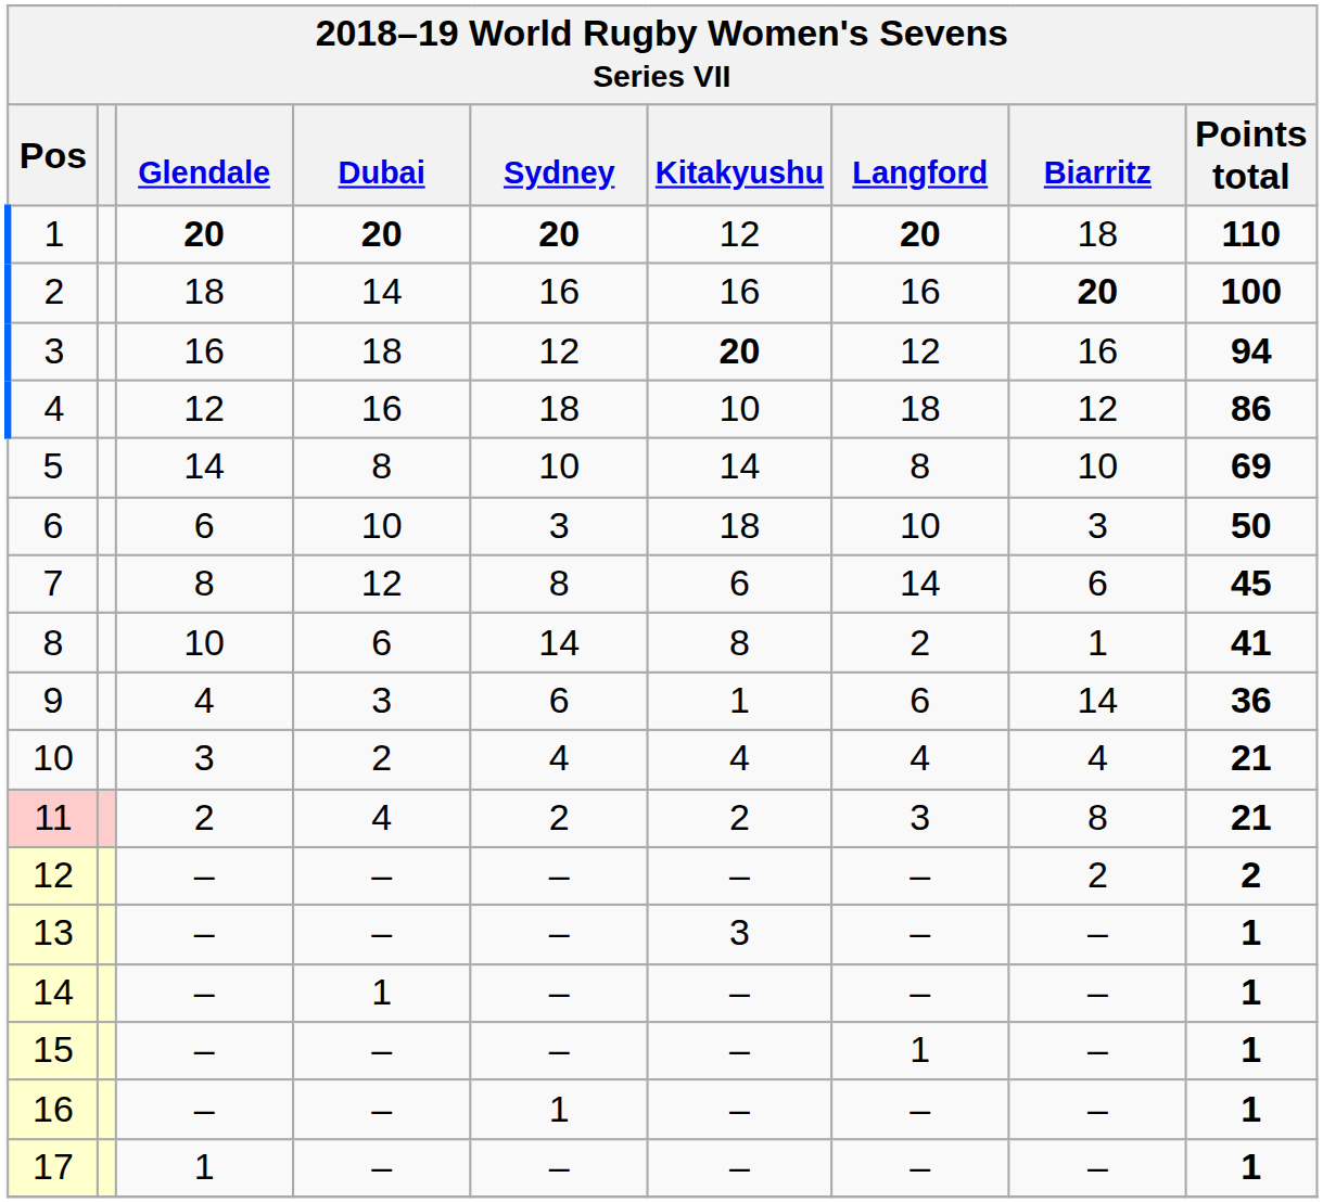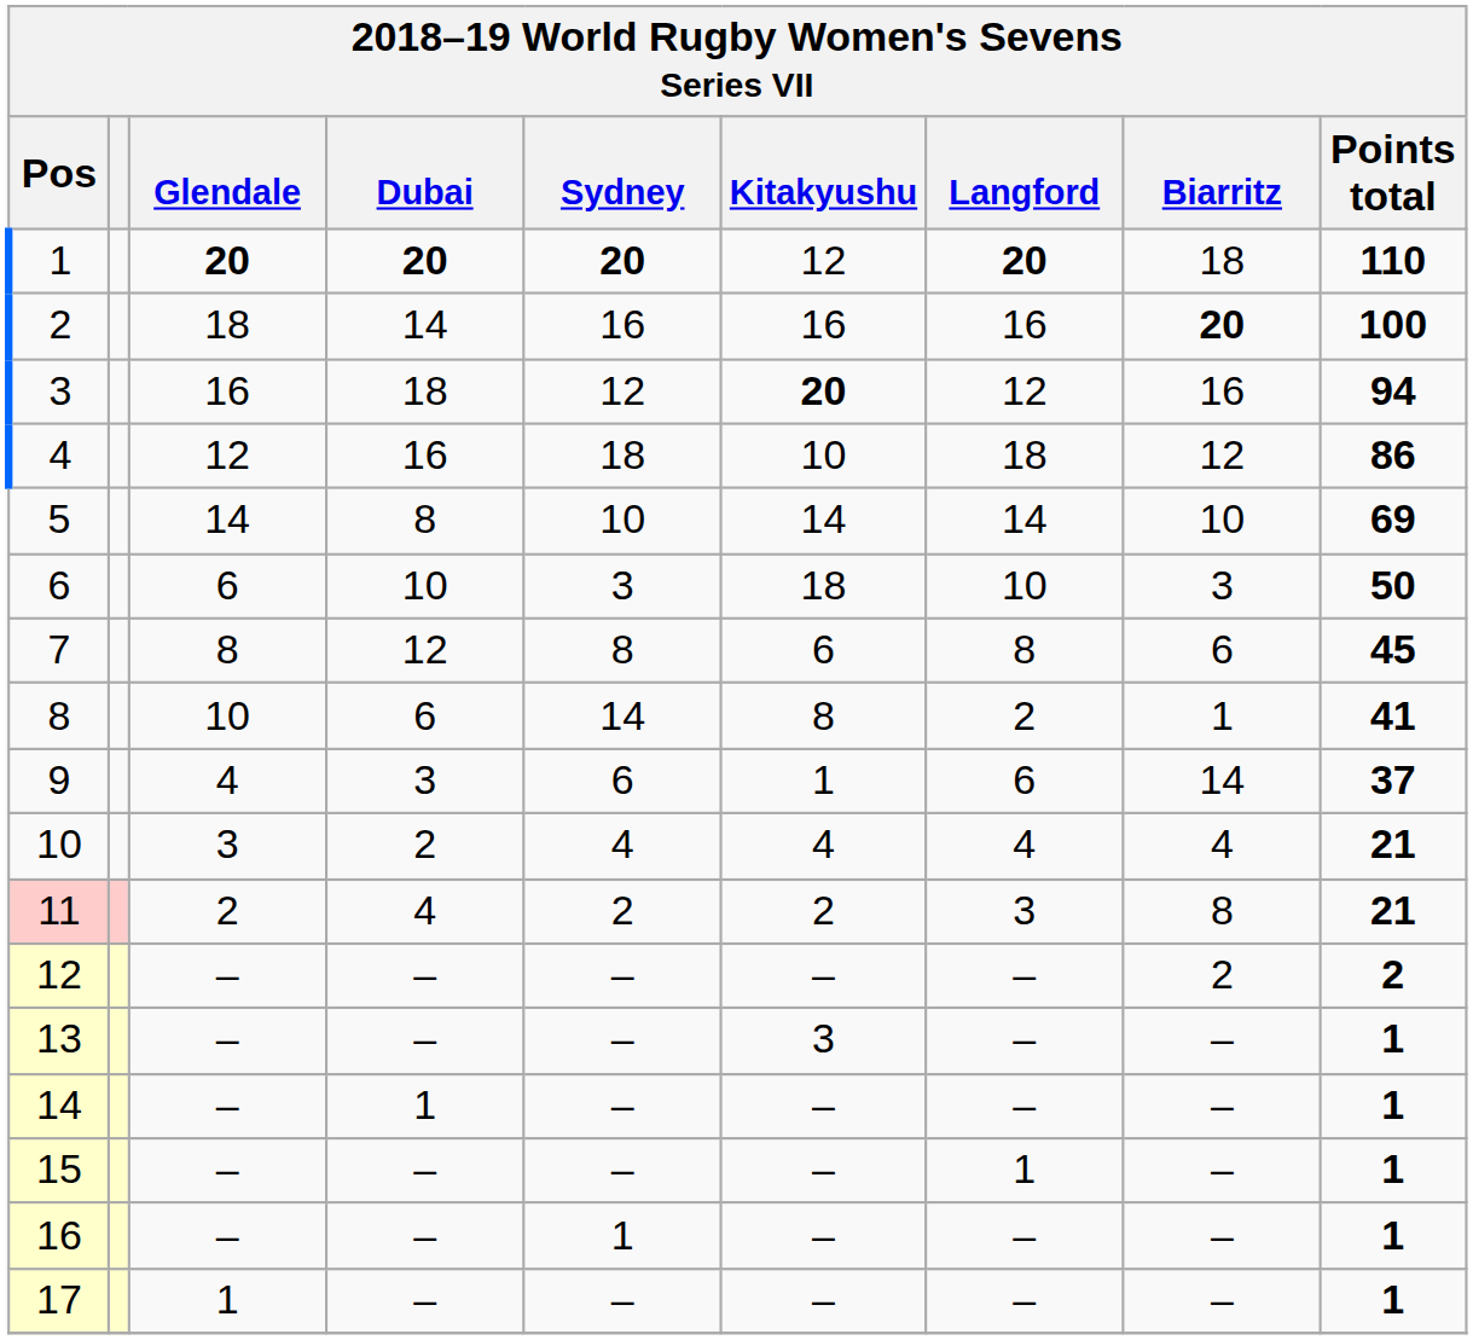5 | Langford: 8 -> 14
7 | Langford: 14 -> 8
9 | Points total: 36 -> 37
